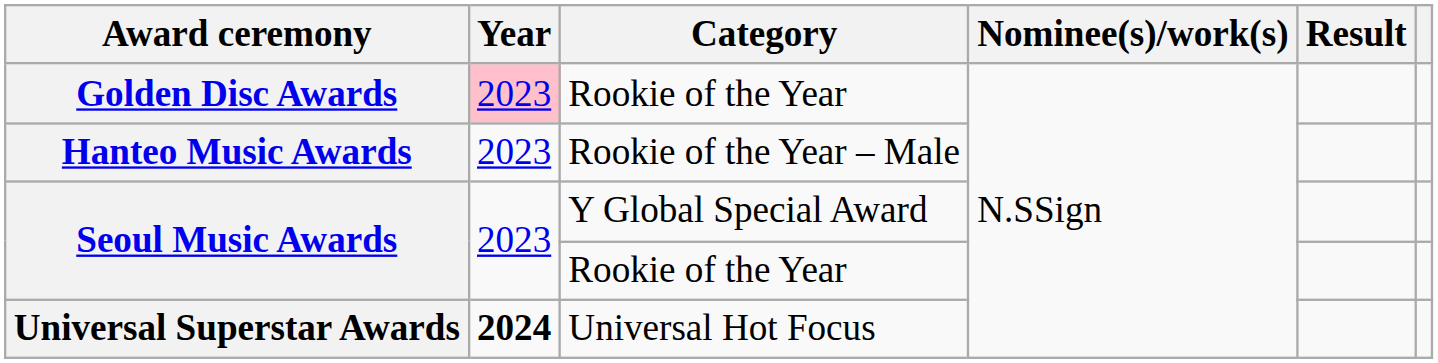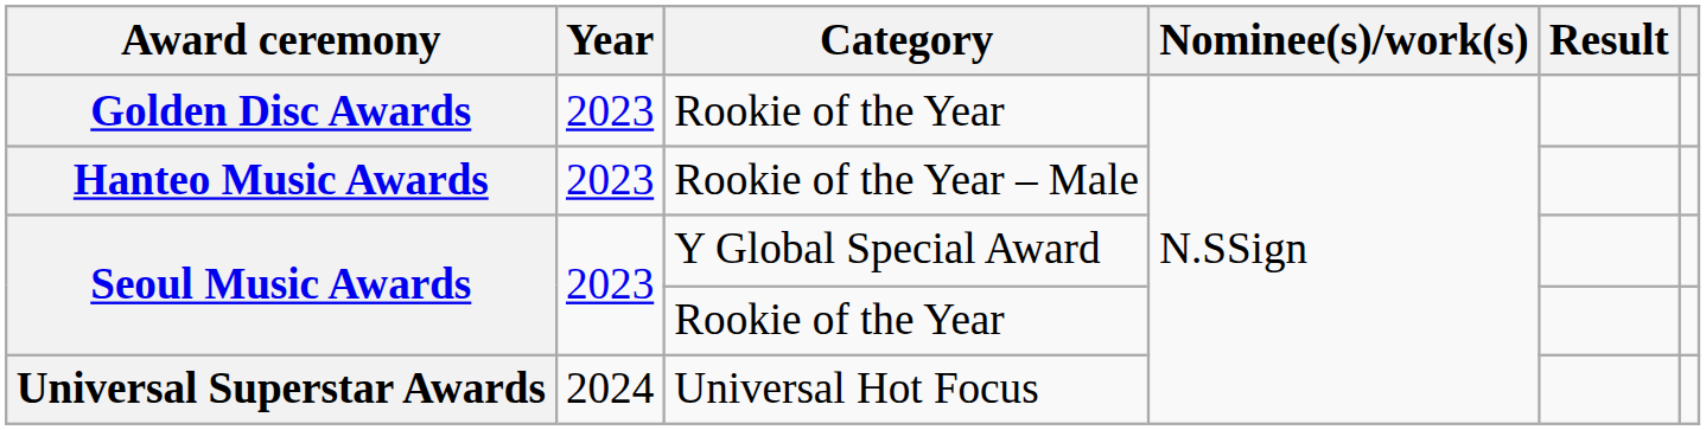Golden Disc Awards | Year: pink background -> no background
Universal Superstar Awards | Year: bold -> normal
